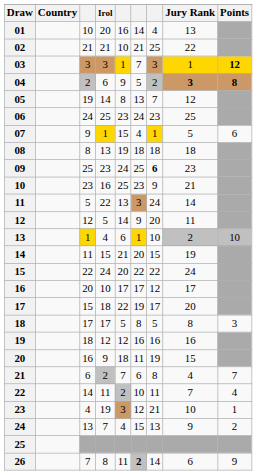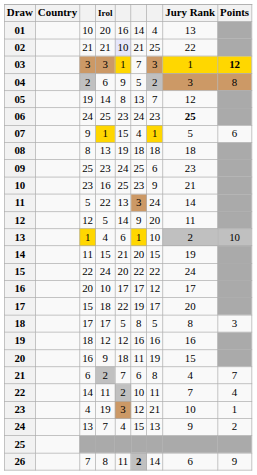02 | column 5: no background -> lavender background
04 | Jury Rank: bold -> normal
04 | Points: bold -> normal
06 | Jury Rank: normal -> bold
09 | column 7: bold -> normal
